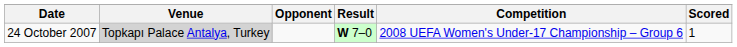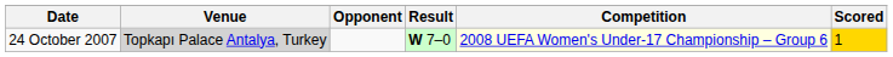24 October 2007 | Competition: no background -> lightyellow background
24 October 2007 | Scored: no background -> gold background
